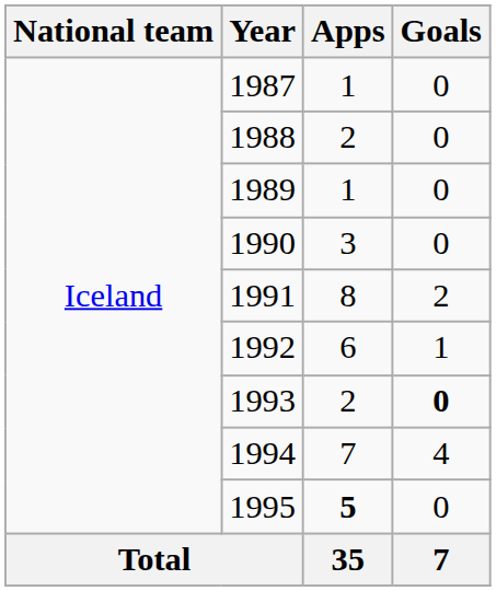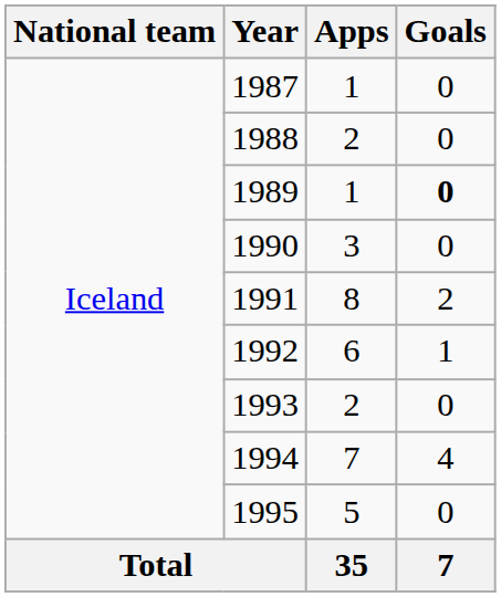1989 | Goals: normal -> bold
1993 | Goals: bold -> normal
1995 | Apps: bold -> normal
